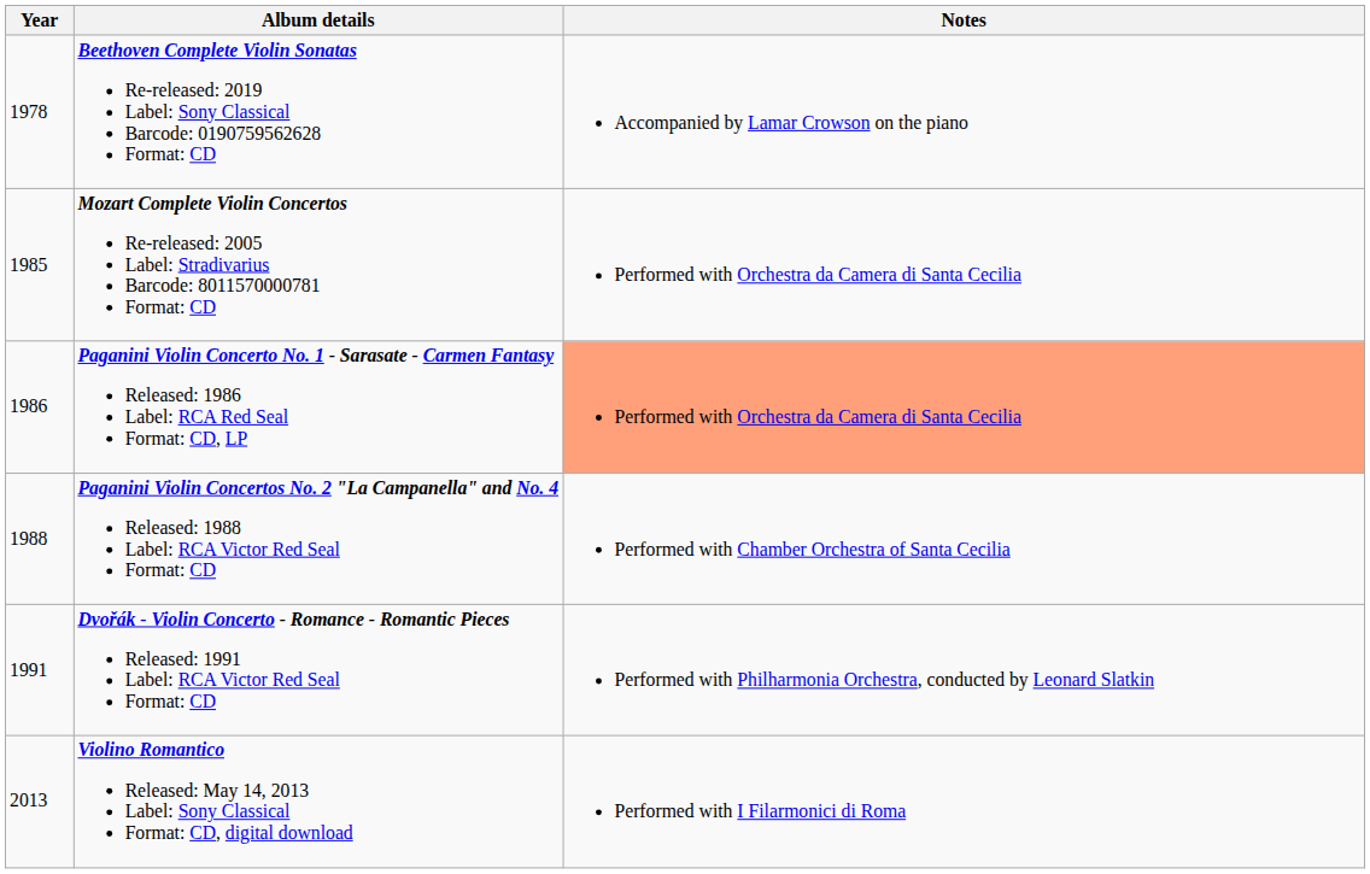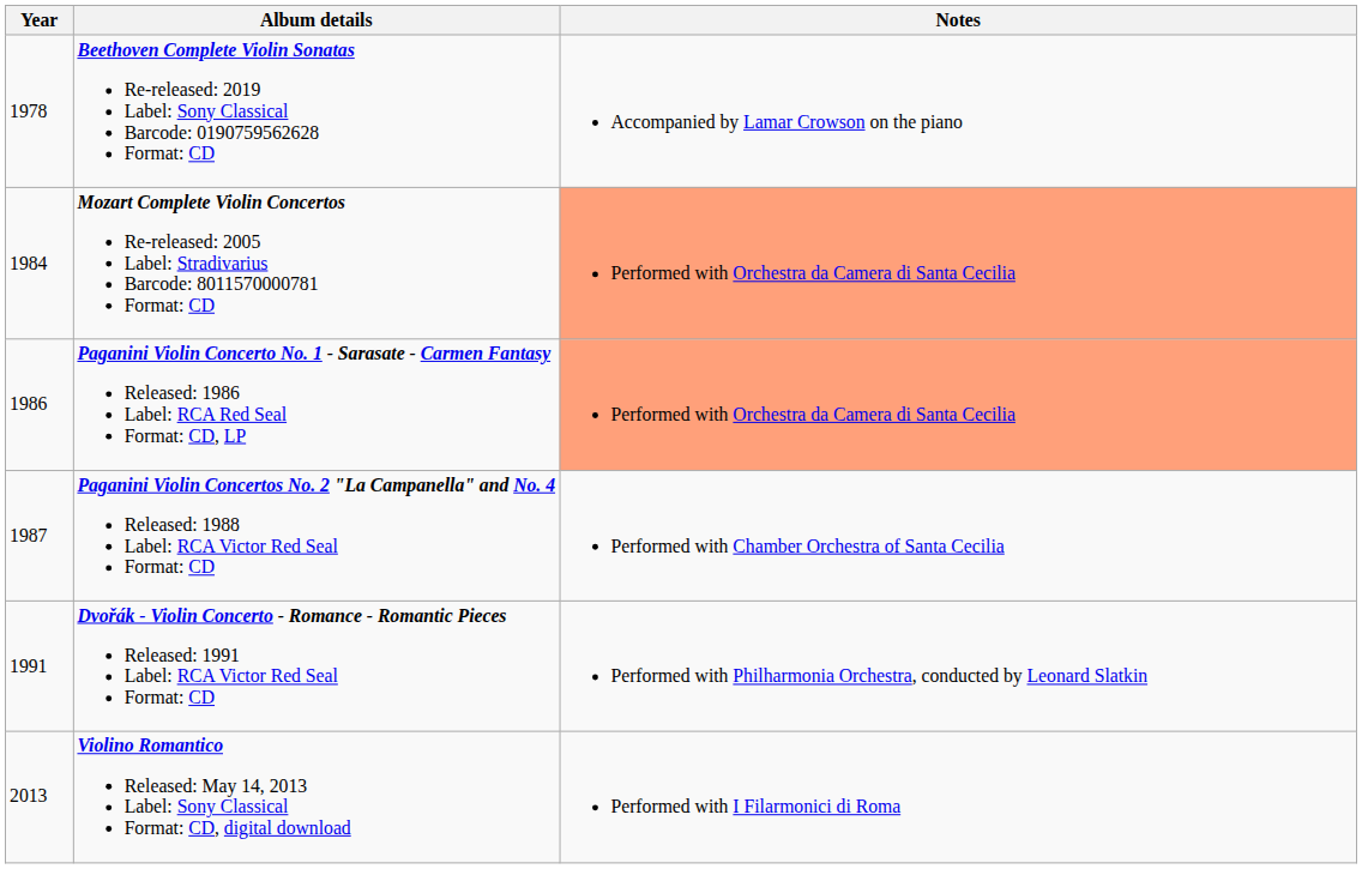row 3 | Year: 1985 -> 1984
row 3 | Notes: no background -> lightsalmon background
row 5 | Year: 1988 -> 1987
